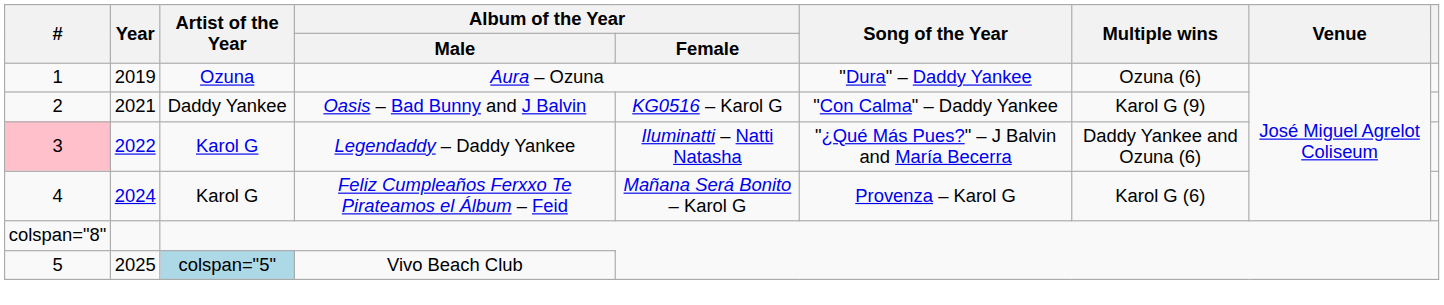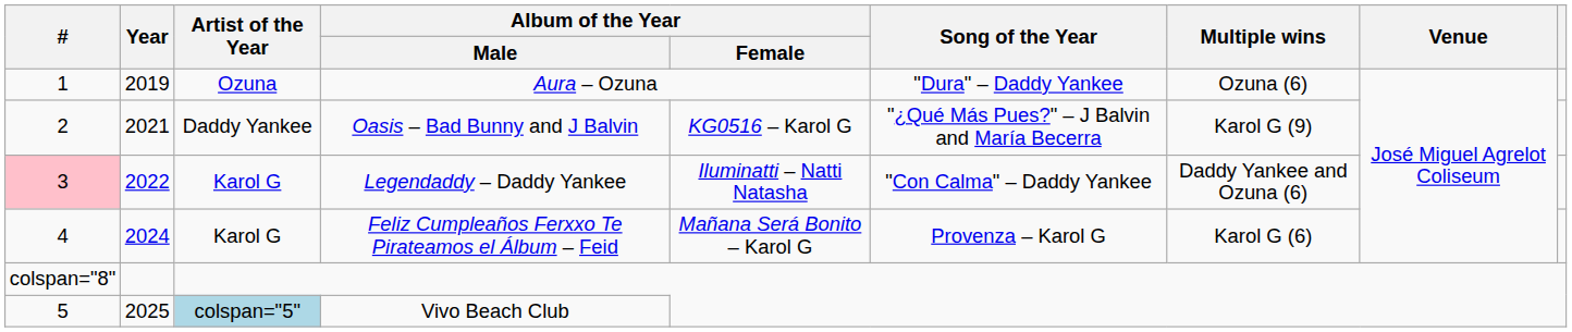Oasis – Bad Bunny and J Balvin | Song of the Year: "Con Calma" – Daddy Yankee -> "¿Qué Más Pues?" – J Balvin and María Becerra
Legendaddy – Daddy Yankee | Song of the Year: "¿Qué Más Pues?" – J Balvin and María Becerra -> "Con Calma" – Daddy Yankee
